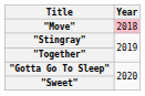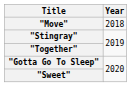"Move" | Year: pink background -> no background
